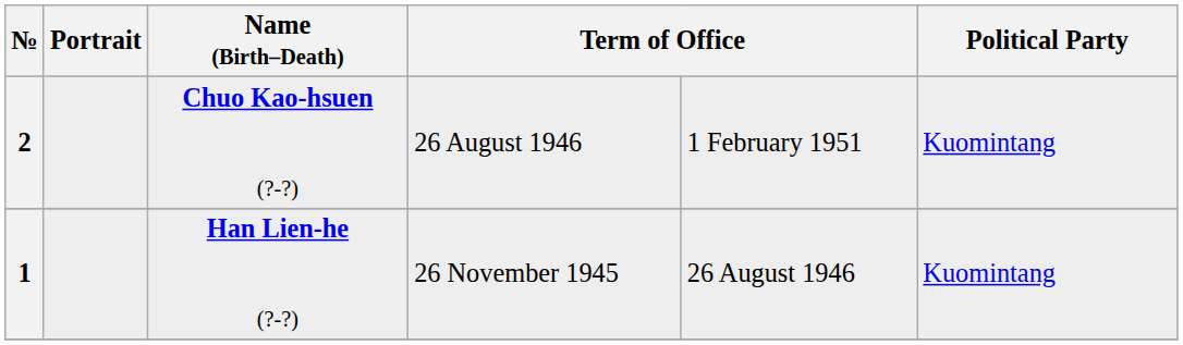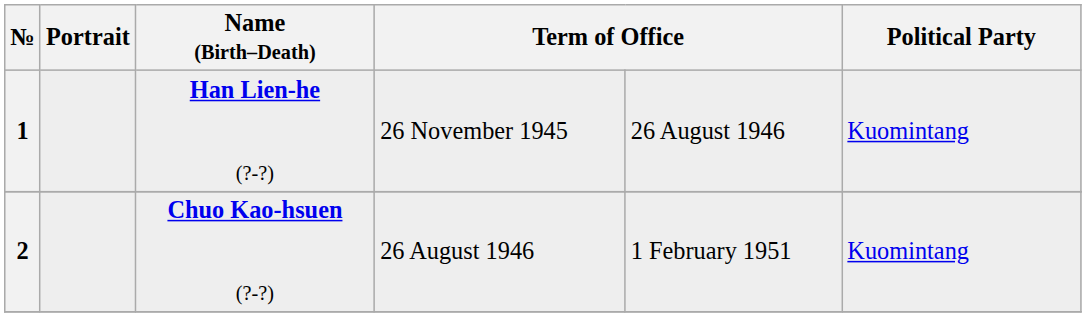rows swapped: 1 <-> 2
